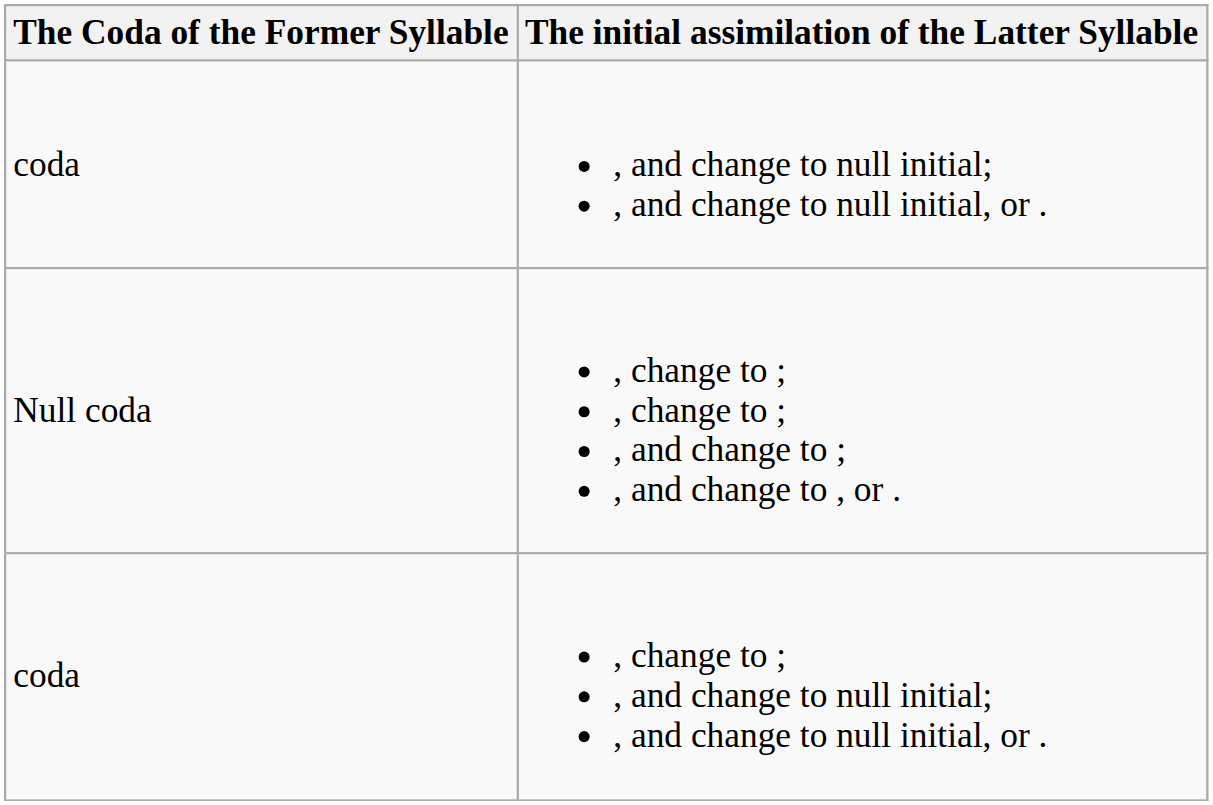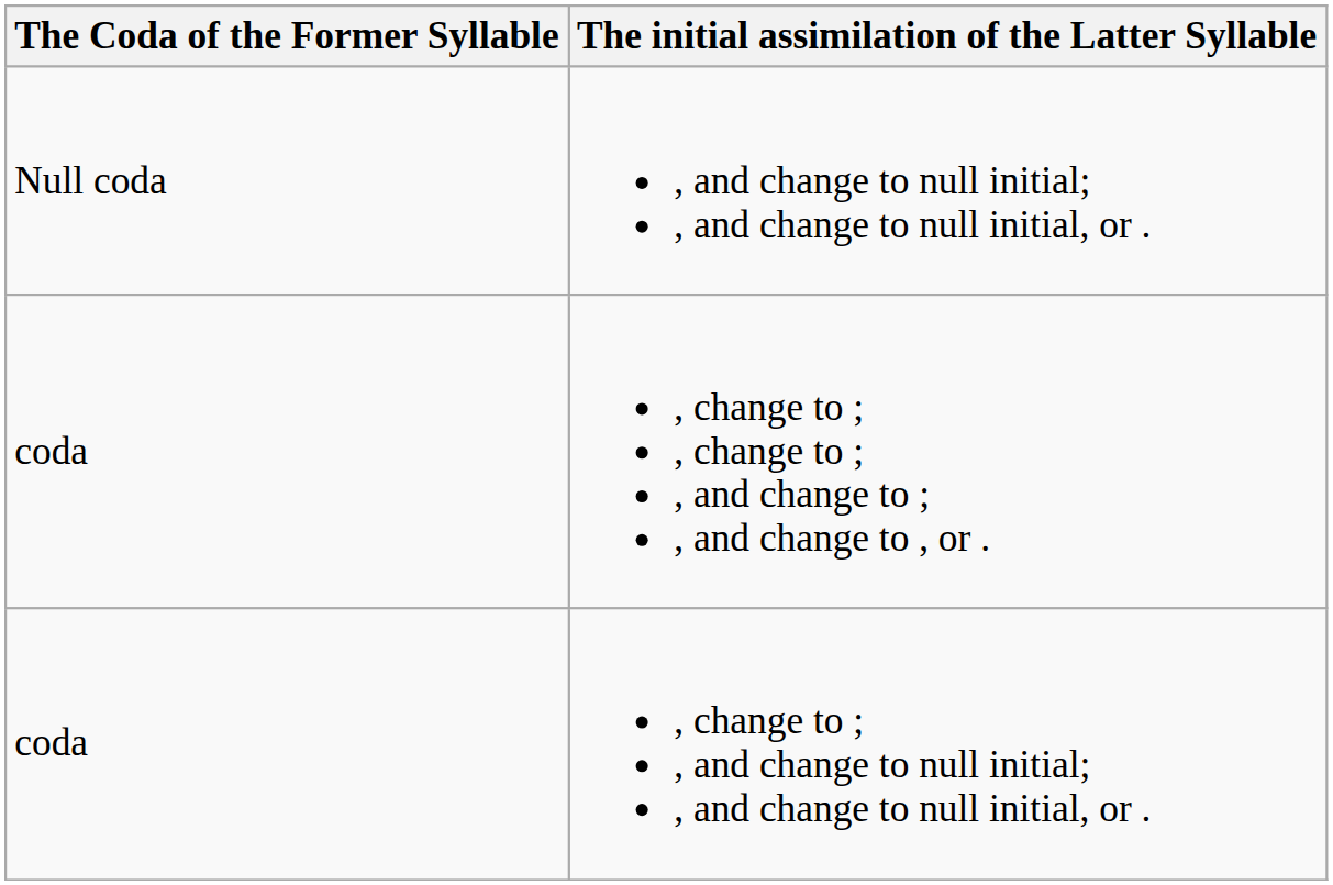row 2 | The Coda of the Former Syllable: coda -> Null coda
row 3 | The Coda of the Former Syllable: Null coda -> coda
